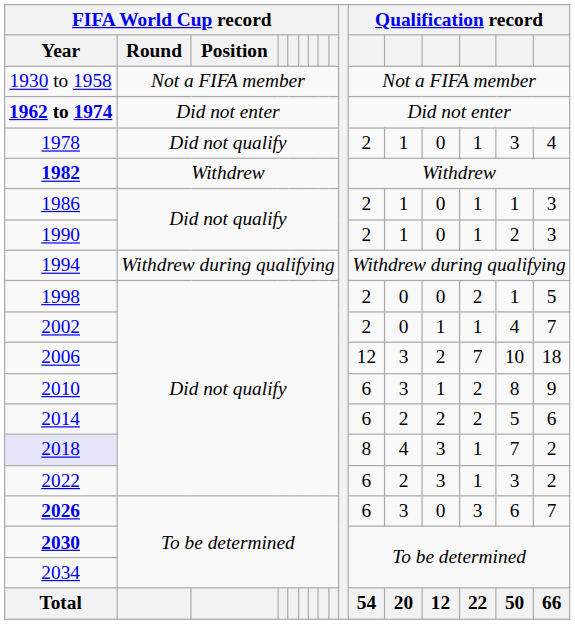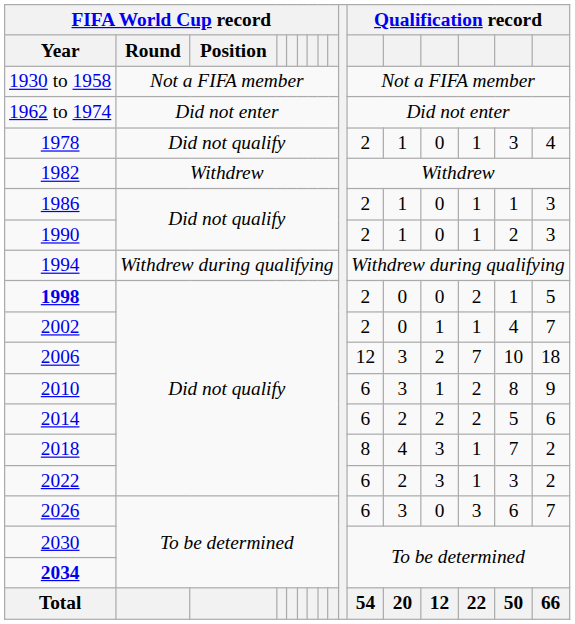1962 to 1974 | FIFA World Cup record / Year: bold -> normal
1982 | FIFA World Cup record / Year: bold -> normal
1998 | FIFA World Cup record / Year: normal -> bold
2018 | FIFA World Cup record / Year: lavender background -> no background
2026 | FIFA World Cup record / Year: bold -> normal
2030 | FIFA World Cup record / Year: bold -> normal
2034 | FIFA World Cup record / Year: normal -> bold
